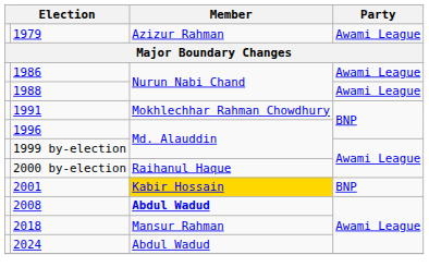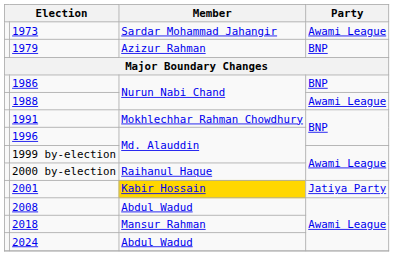+ row: 1973 | Sardar Mohammad Jahangir | Awami League
1979 | Party: Awami League -> BNP
1986 | Party: Awami League -> BNP
2001 | Party: BNP -> Jatiya Party
2008 | Member: bold -> normal
